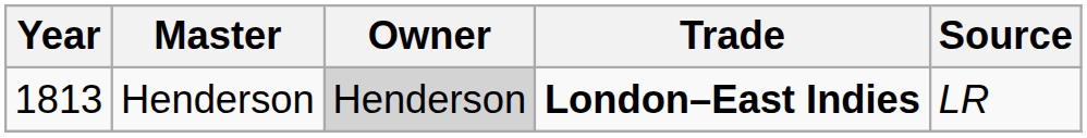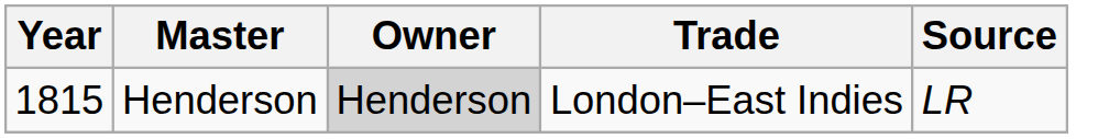row 2 | Year: 1813 -> 1815
row 2 | Trade: bold -> normal
